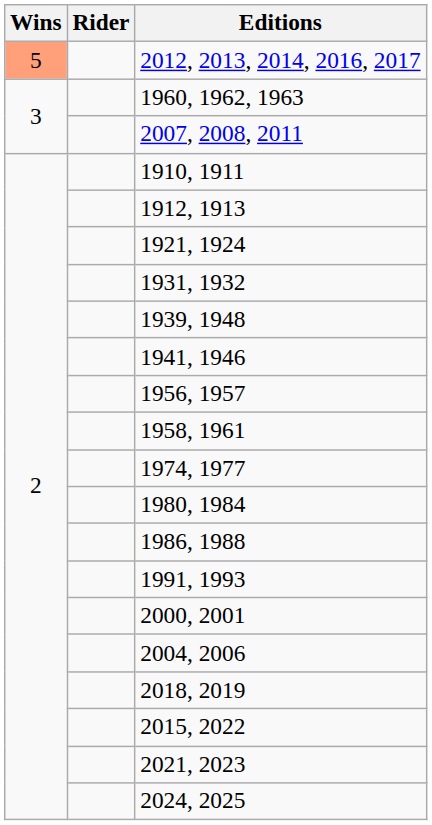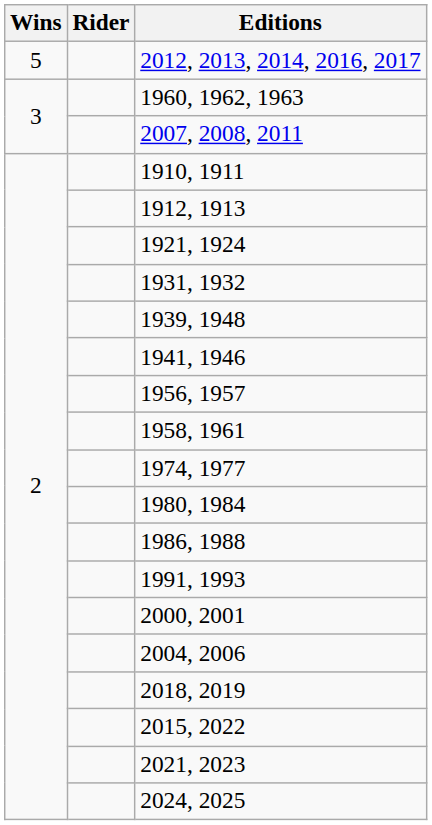2012, 2013, 2014, 2016, 2017 | Wins: lightsalmon background -> no background
